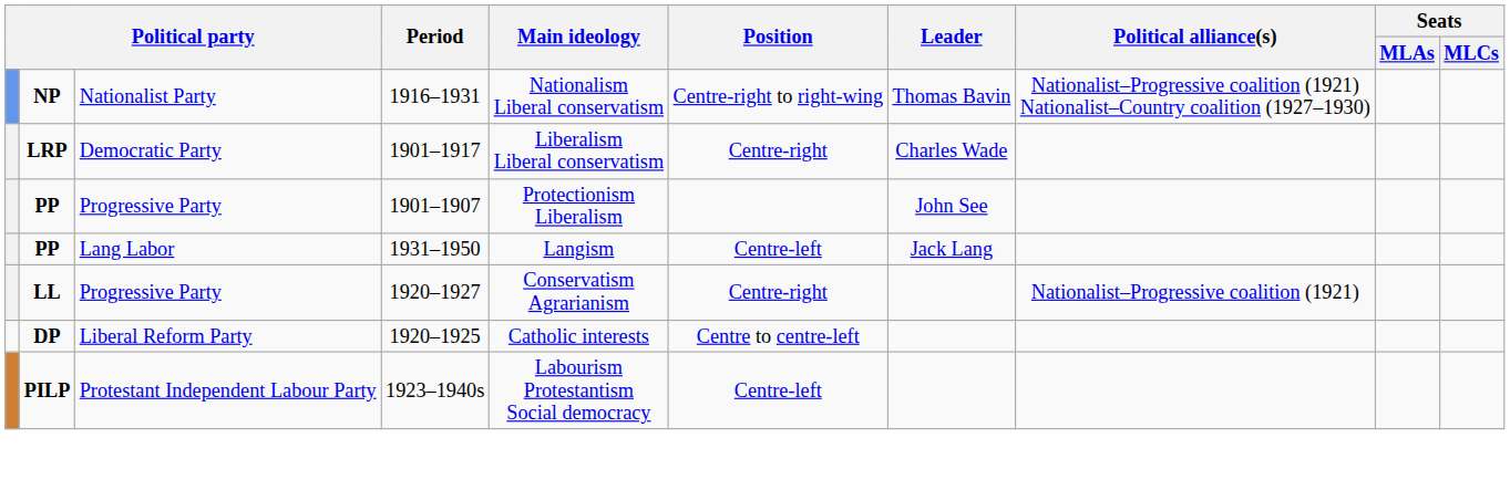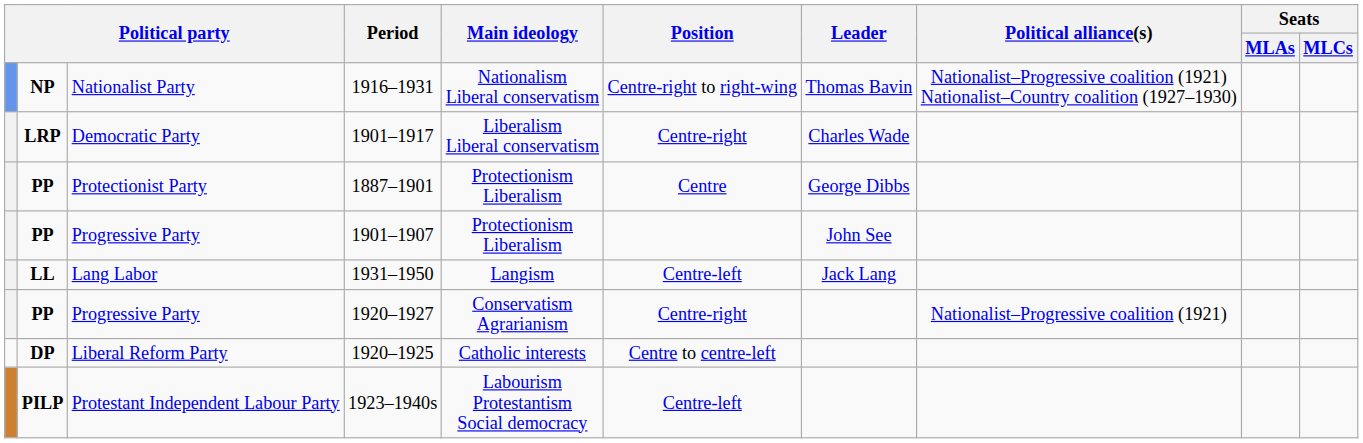+ row: PP | Protectionist Party | 1887–1901 | Protectionism Liberalism | Centre | George Dibbs
1931–1950 | column 2: PP -> LL
1920–1927 | column 2: LL -> PP
